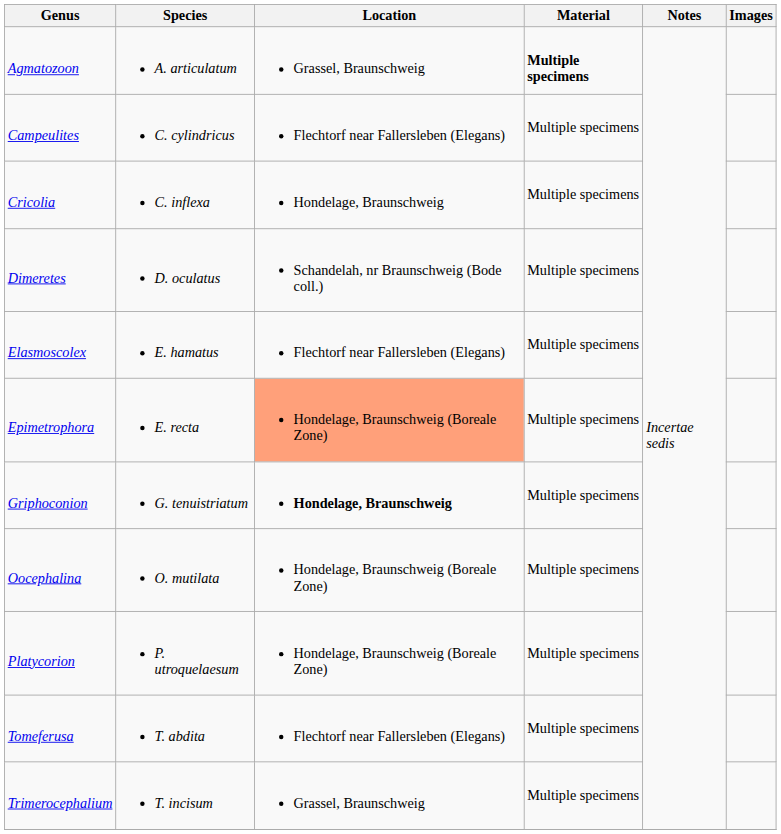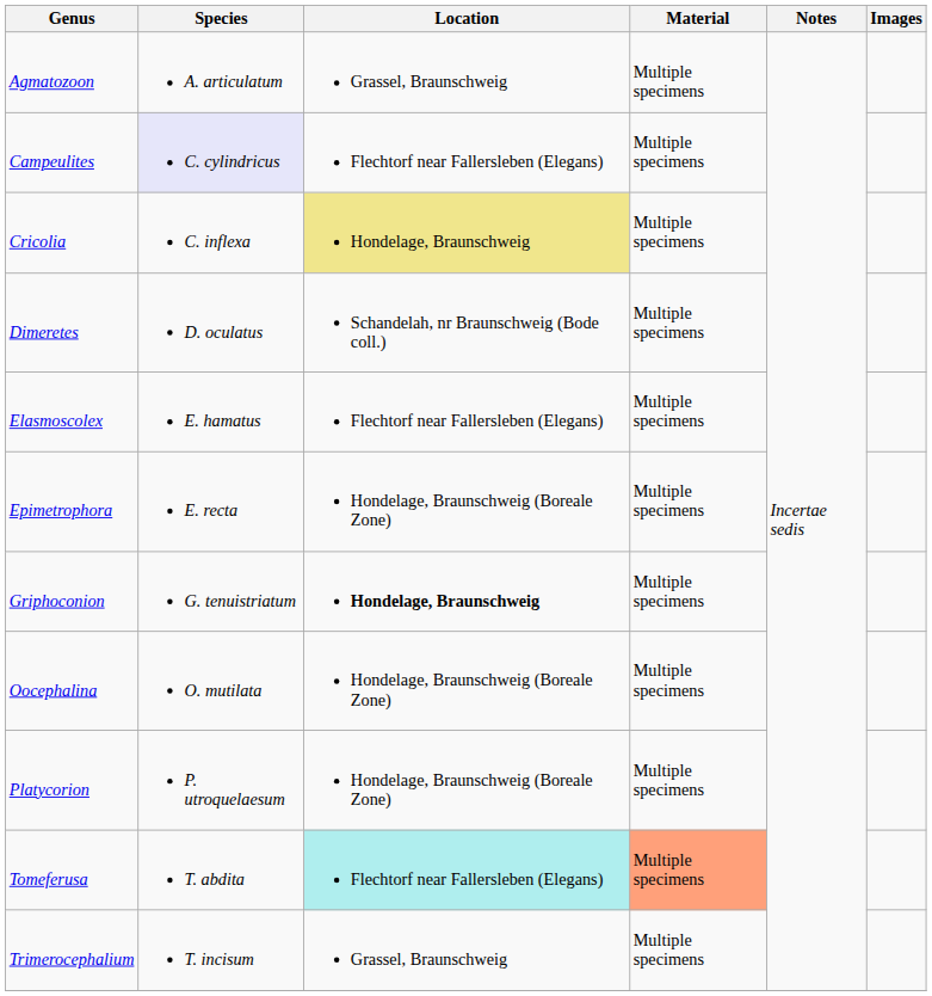Agmatozoon | Material: bold -> normal
Campeulites | Species: no background -> lavender background
Cricolia | Location: no background -> khaki background
Epimetrophora | Location: lightsalmon background -> no background
Tomeferusa | Location: no background -> paleturquoise background
Tomeferusa | Material: no background -> lightsalmon background
